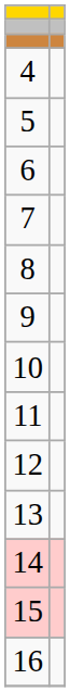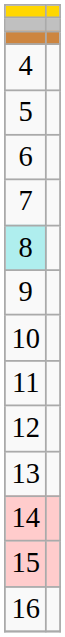row 8 | column 1: no background -> paleturquoise background
